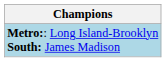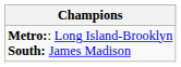row 2 | column 1: lightblue background -> no background
